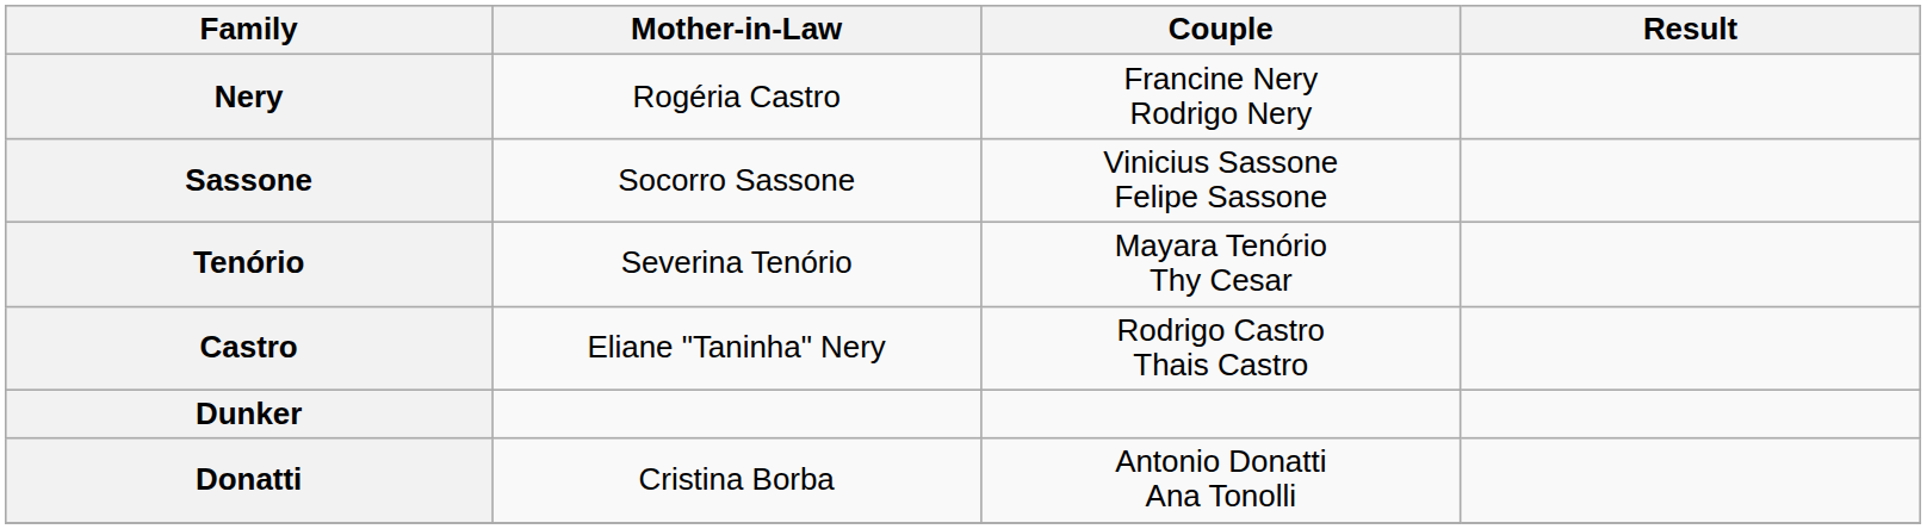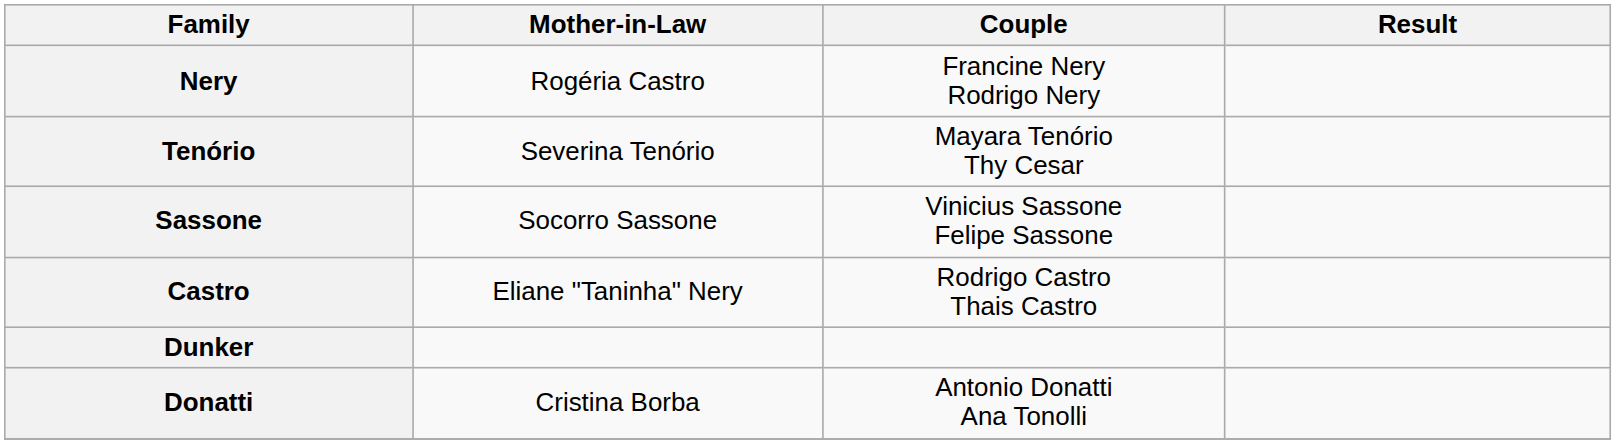rows swapped: Sassone <-> Tenório
